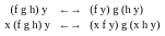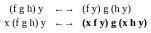x (f g h) y | column 3: normal -> bold
